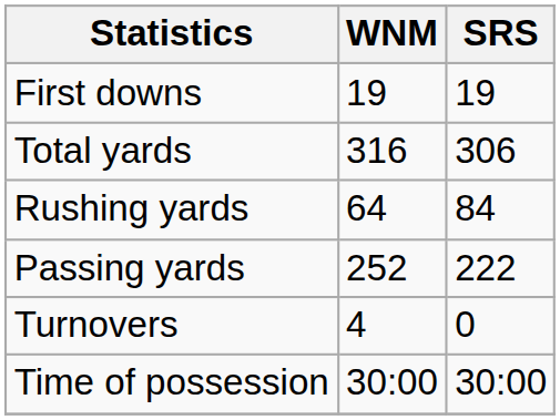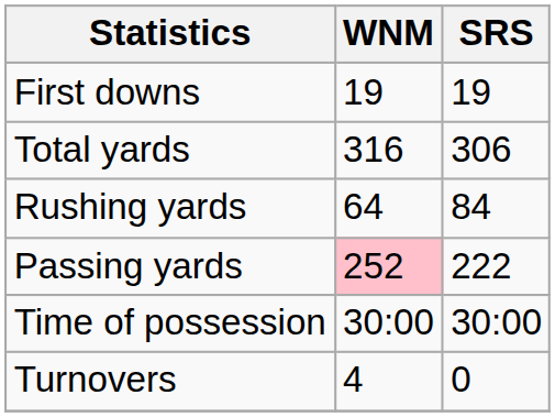Passing yards | WNM: no background -> pink background
rows swapped: Turnovers <-> Time of possession
